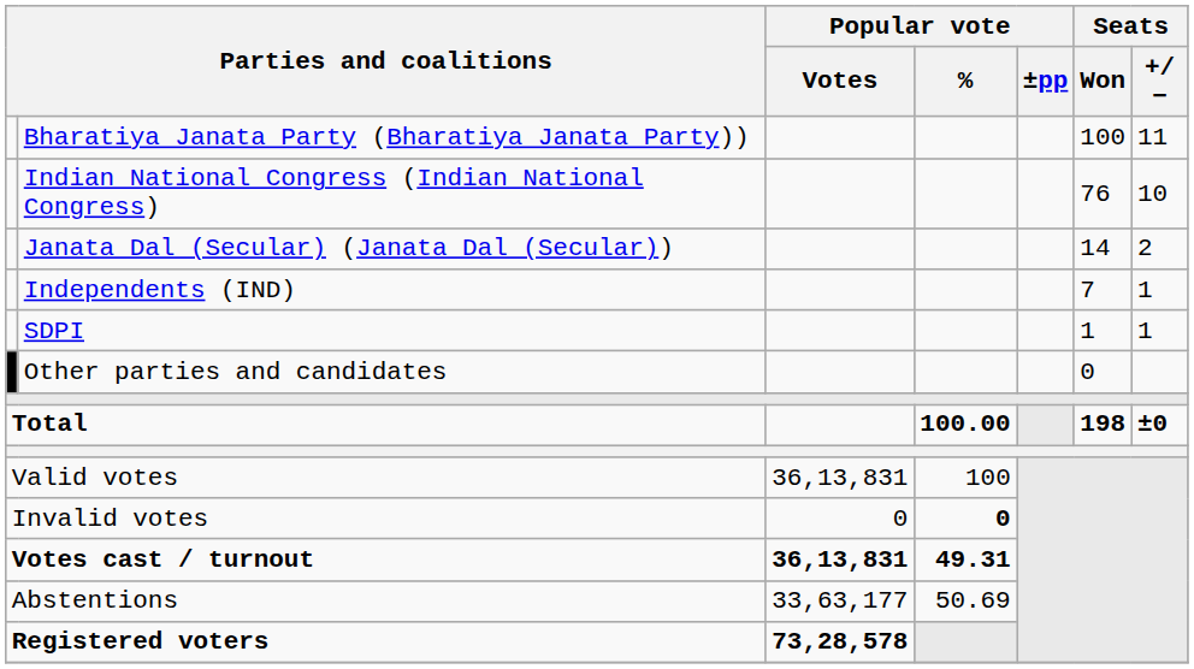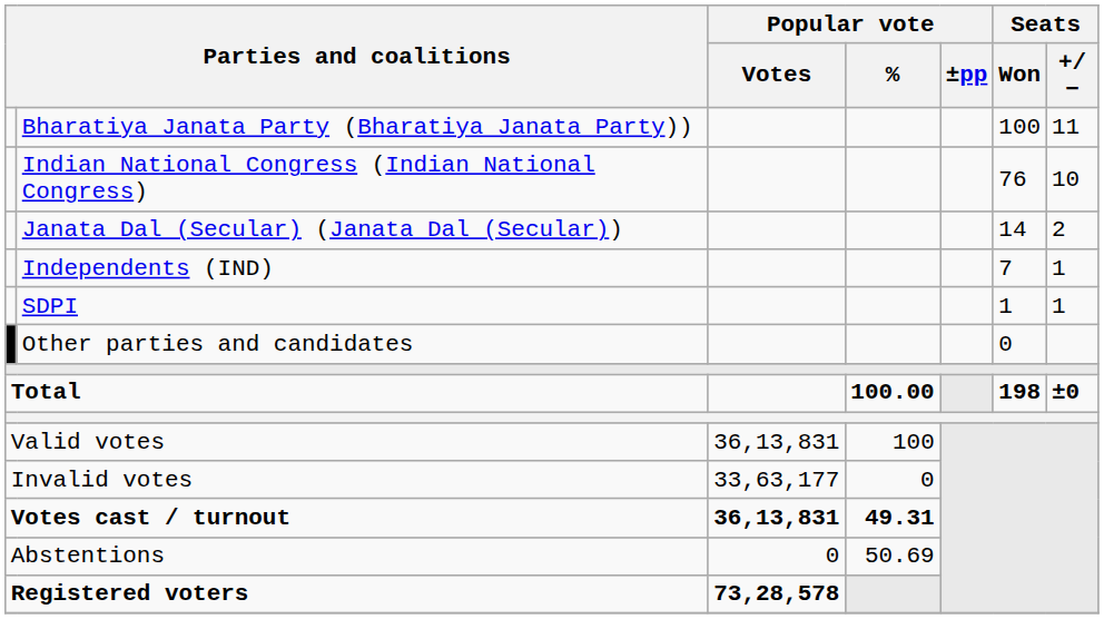Invalid votes | Popular vote / Votes: 0 -> 33,63,177
Invalid votes | Popular vote / %: bold -> normal
Abstentions | Popular vote / Votes: 33,63,177 -> 0
